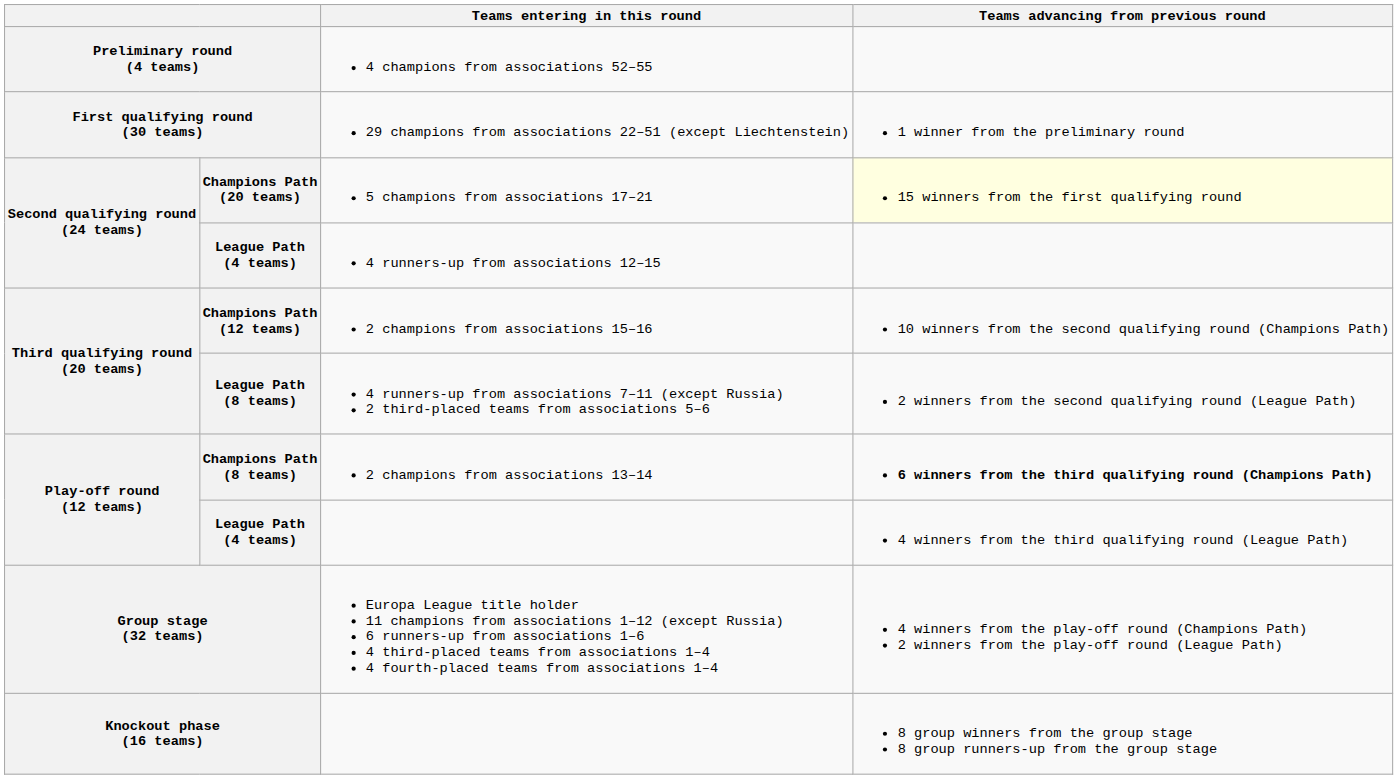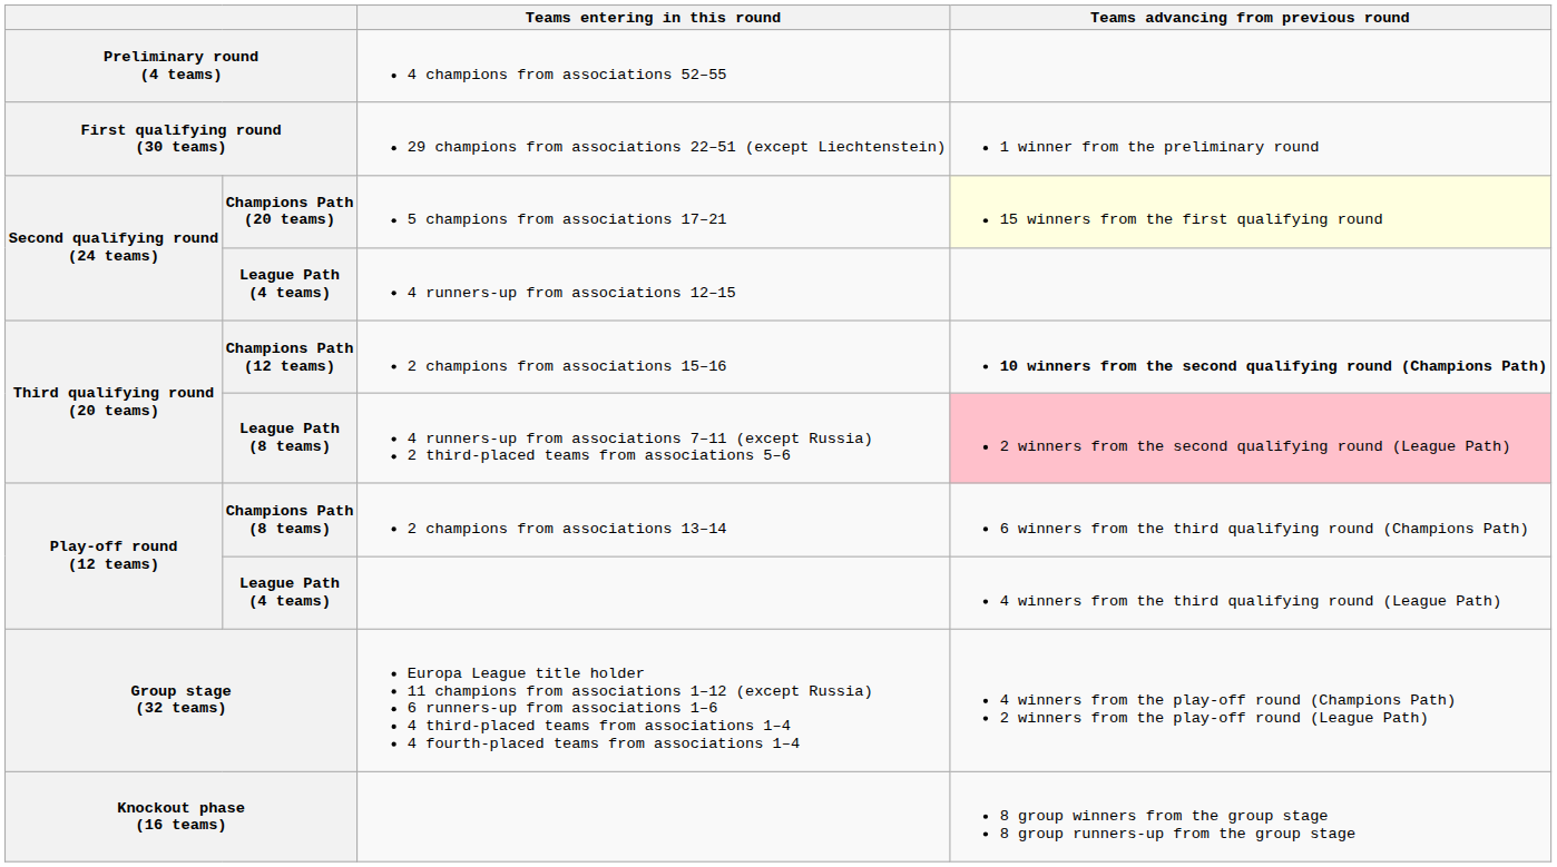Champions Path (12 teams) | Teams advancing from previous round: normal -> bold
League Path (8 teams) | Teams advancing from previous round: no background -> pink background
Champions Path (8 teams) | Teams advancing from previous round: bold -> normal
